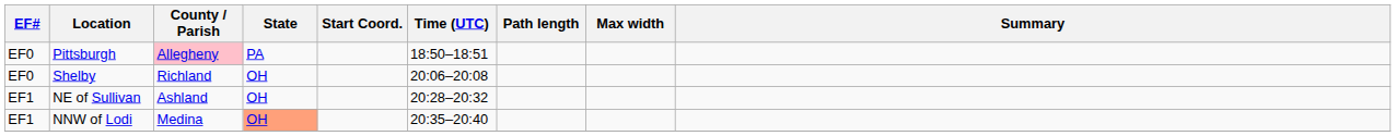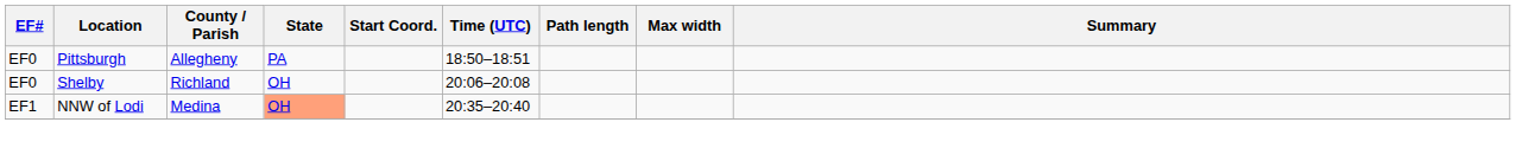Pittsburgh | County / Parish: pink background -> no background
- row: EF1 | NE of Sullivan | Ashland | OH | 20:28–20:32
